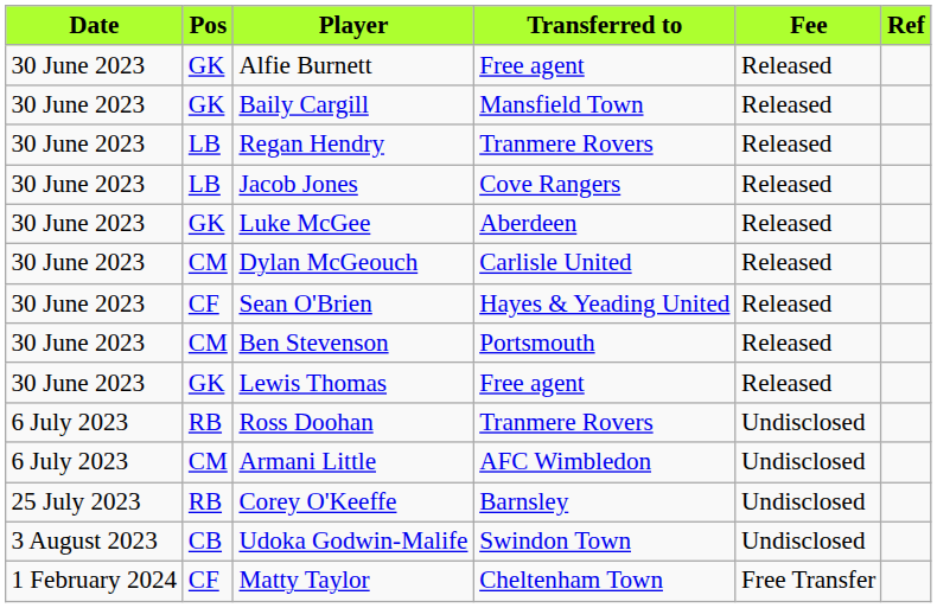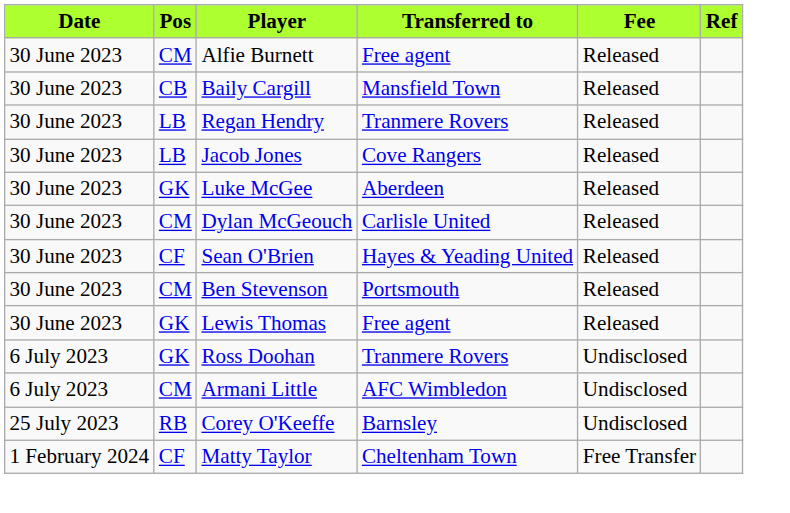Alfie Burnett | Pos: GK -> CM
Baily Cargill | Pos: GK -> CB
Ross Doohan | Pos: RB -> GK
- row: 3 August 2023 | CB | Udoka Godwin-Malife | Swindon Town | Undisclosed
